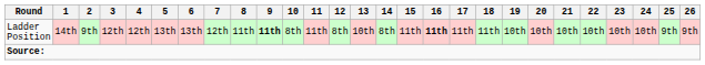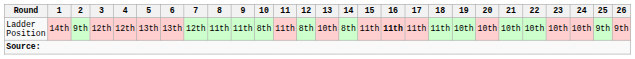Ladder Position | 9: bold -> normal
